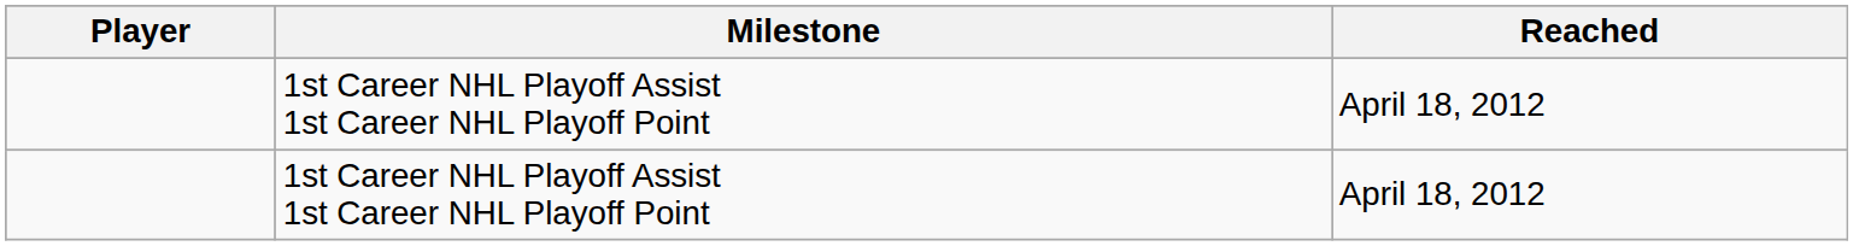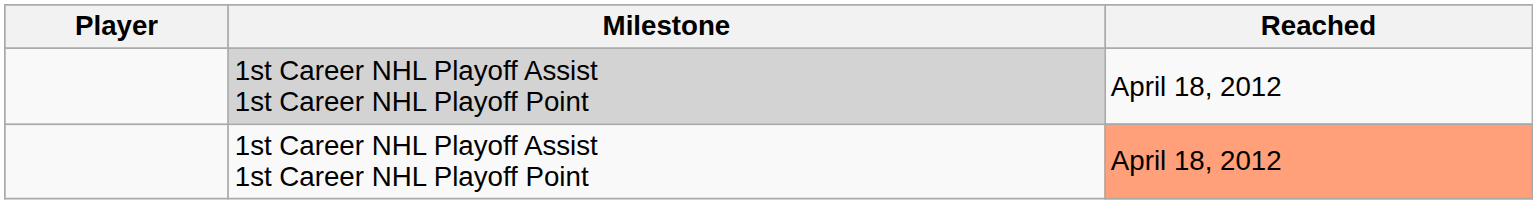row 2 | Milestone: no background -> lightgrey background
row 3 | Reached: no background -> lightsalmon background
